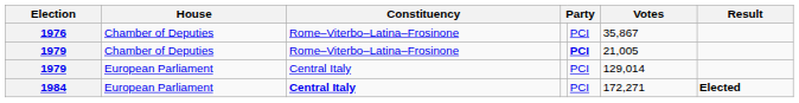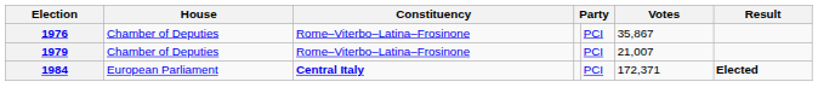1979 / Chamber of Deputies | column 5: bold -> normal
1979 / Chamber of Deputies | Votes: 21,005 -> 21,007
- row: 1979 | European Parliament | Central Italy | PCI | 129,014
1984 | Votes: 172,271 -> 172,371
